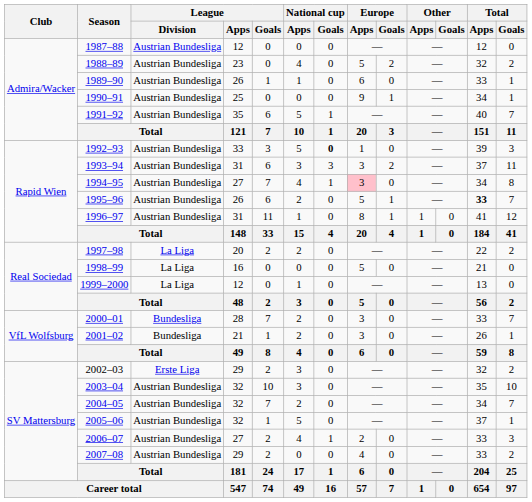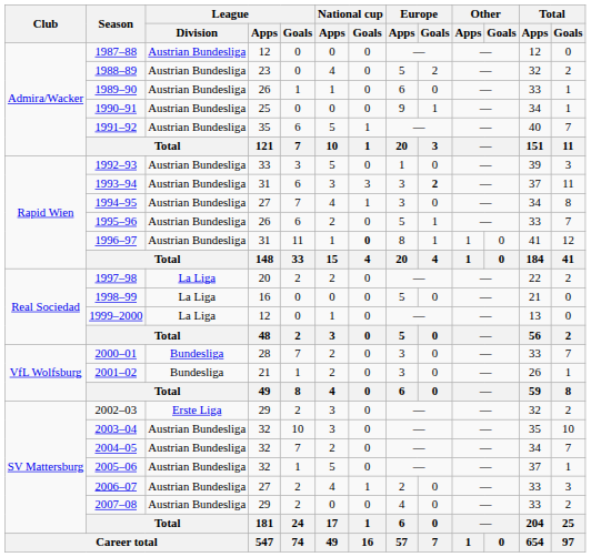1992–93 | National cup / Goals: bold -> normal
1993–94 | Europe / Goals: normal -> bold
1994–95 | Europe / Apps: pink background -> no background
1995–96 | Total / Apps: bold -> normal
1996–97 | National cup / Goals: normal -> bold
